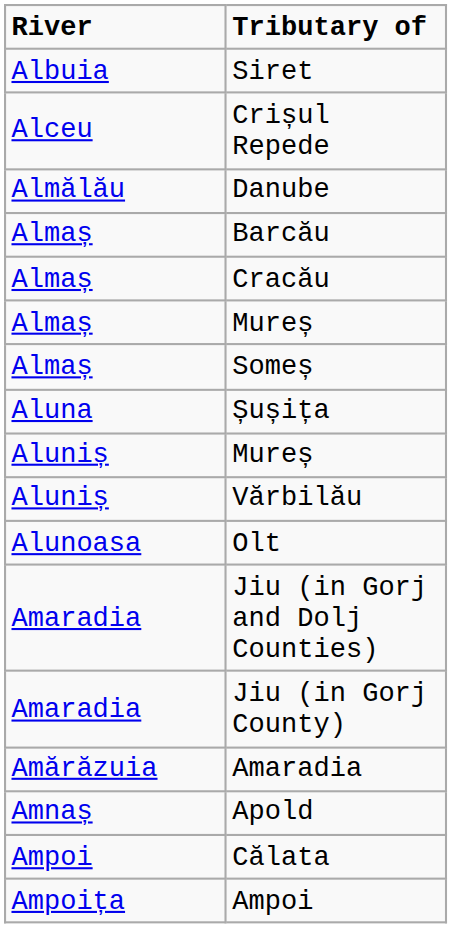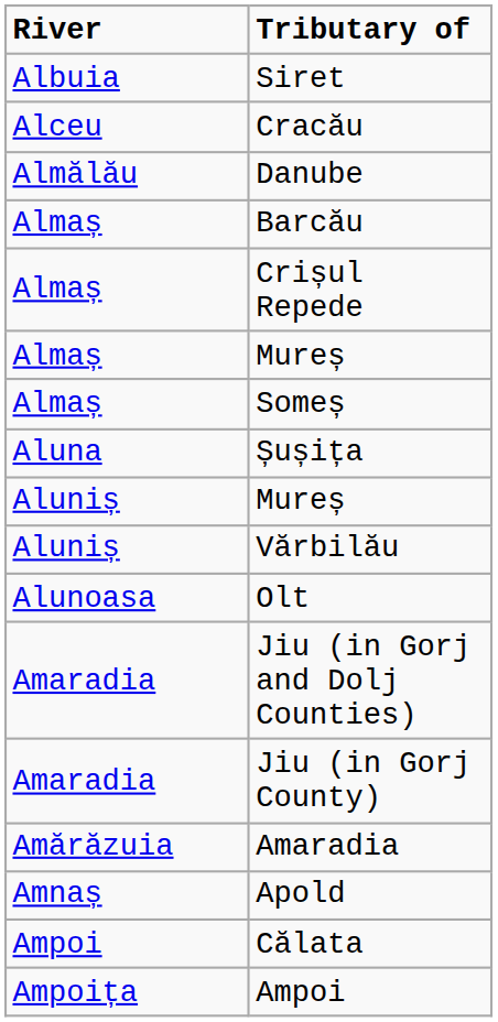row 3 | Tributary of: Crișul Repede -> Cracău
row 6 | Tributary of: Cracău -> Crișul Repede
